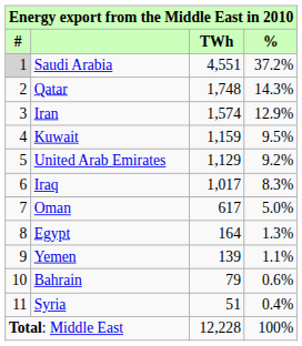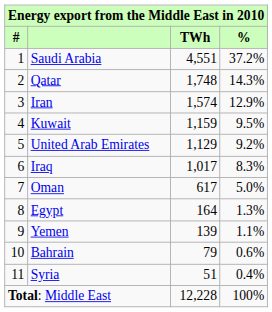Saudi Arabia | #: lightgrey background -> no background
